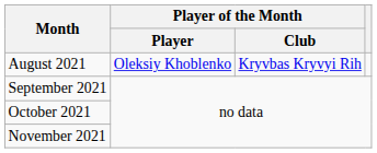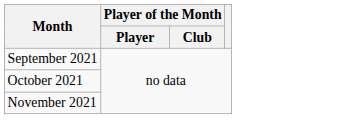- row: August 2021 | Oleksiy Khoblenko | Kryvbas Kryvyi Rih
